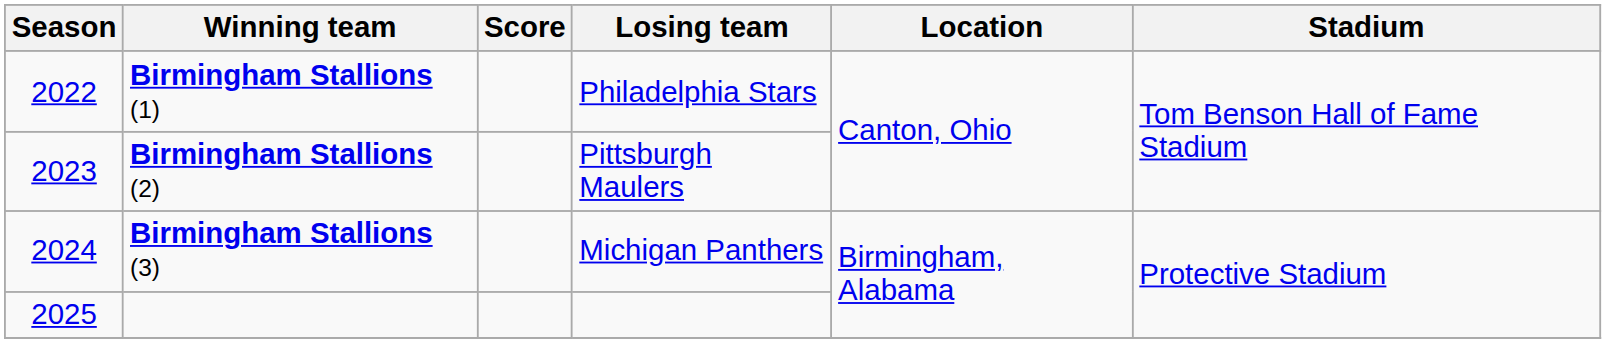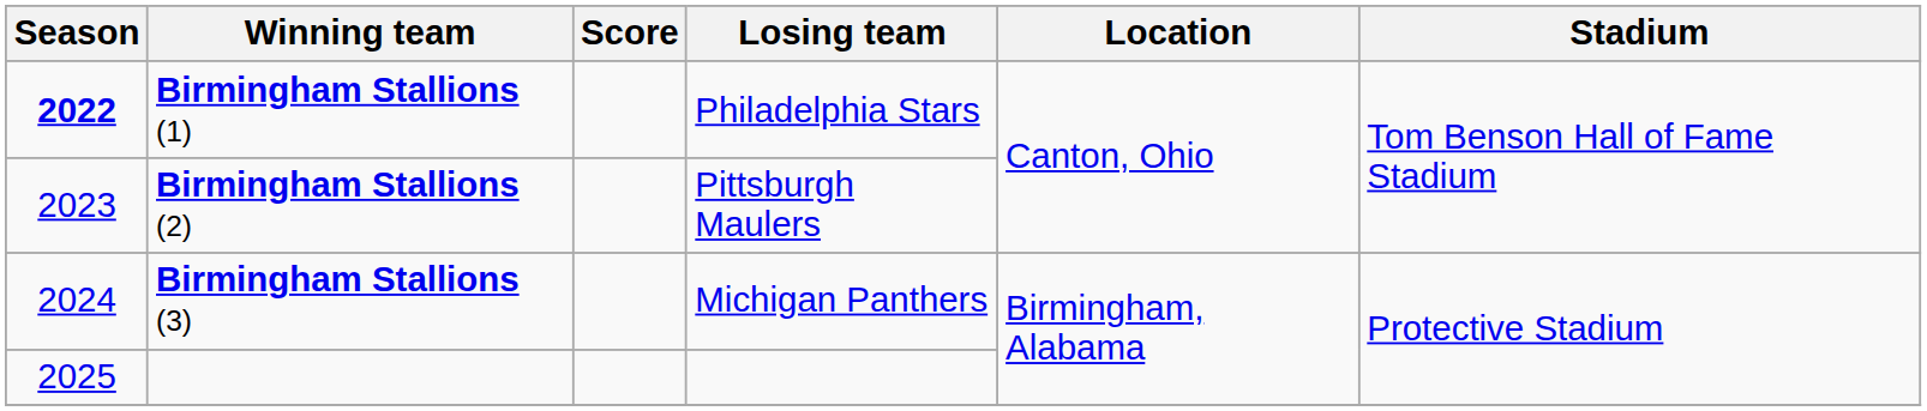Birmingham Stallions (1) | Season: normal -> bold
